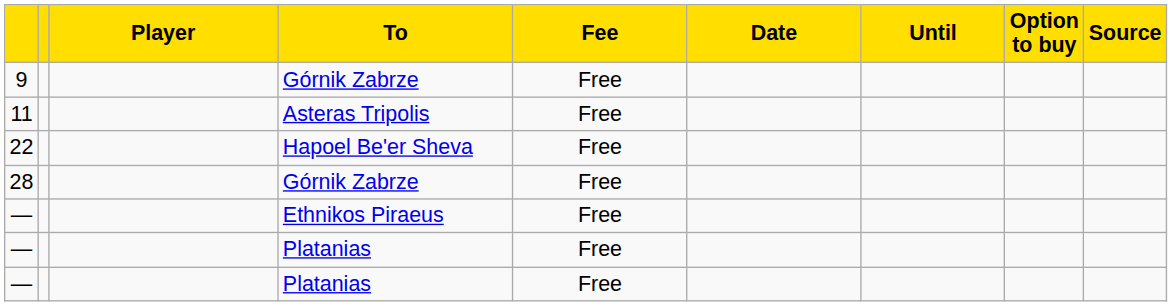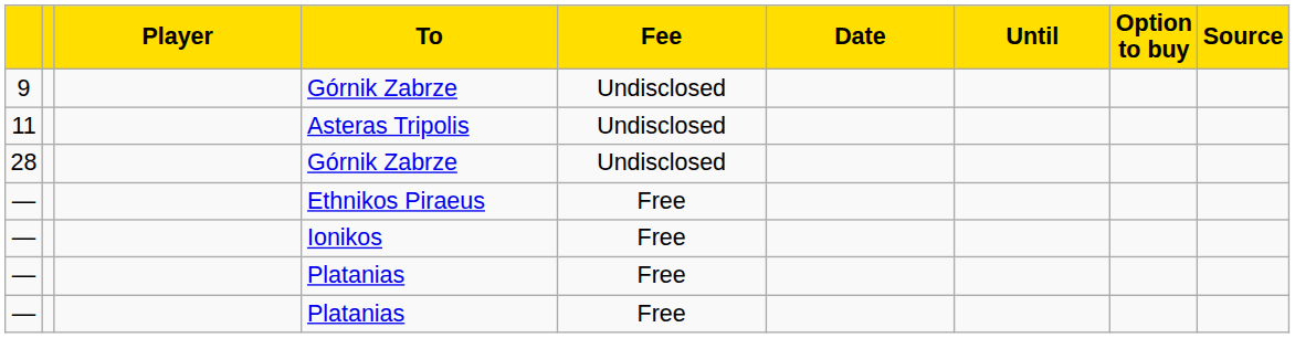9 / Górnik Zabrze | Fee: Free -> Undisclosed
Asteras Tripolis | Fee: Free -> Undisclosed
- row: 22 | Hapoel Be'er Sheva | Free
28 / Górnik Zabrze | Fee: Free -> Undisclosed
+ row: — | Ionikos | Free
